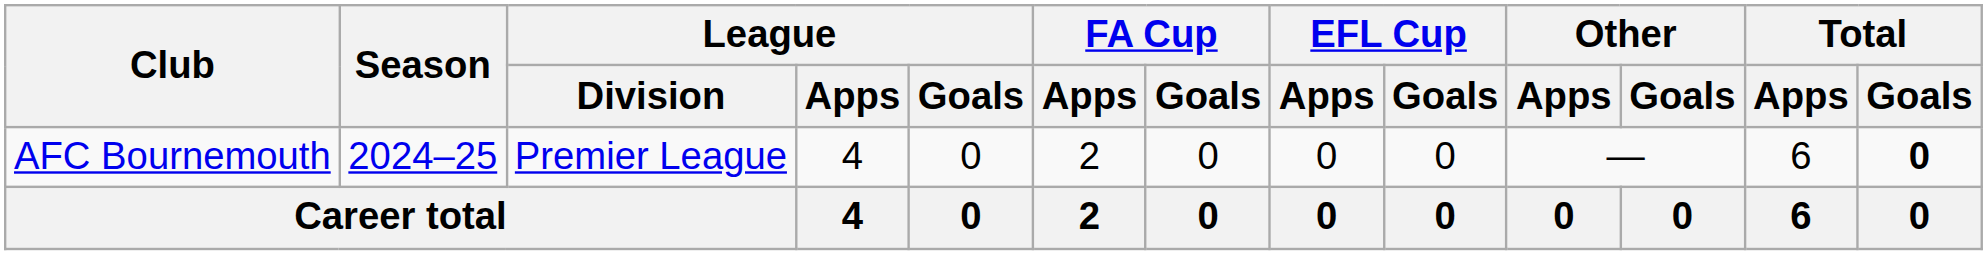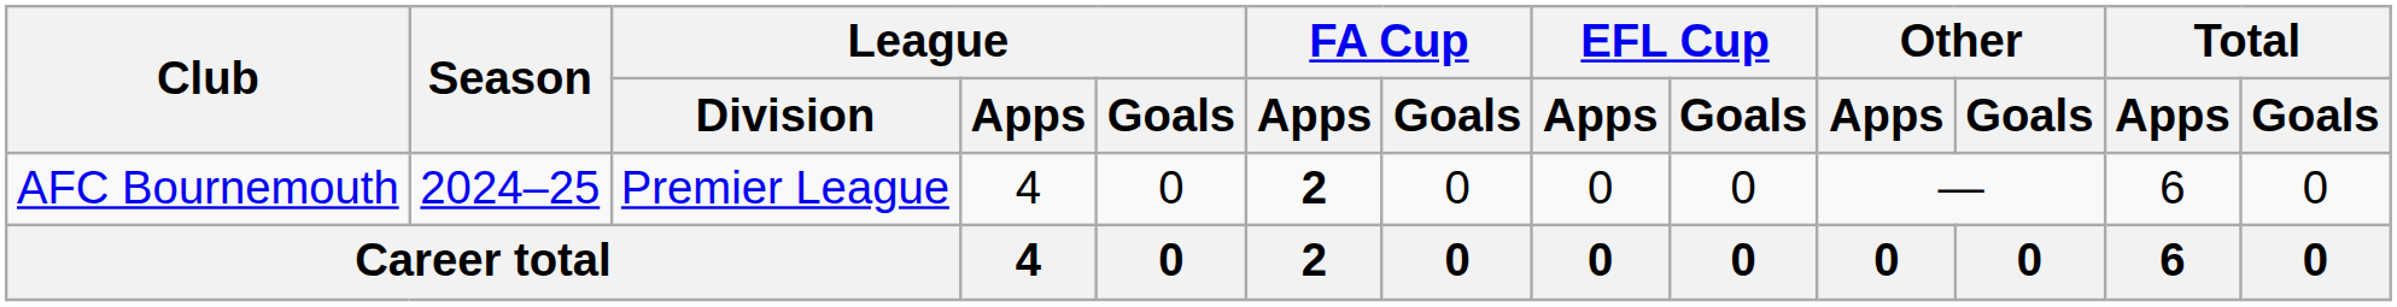AFC Bournemouth | FA Cup / Apps: normal -> bold
AFC Bournemouth | Total / Goals: bold -> normal
